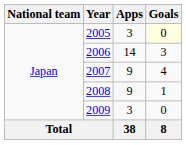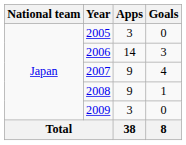2005 | Goals: lightyellow background -> no background
